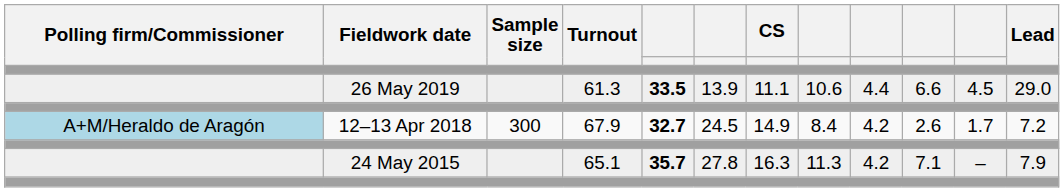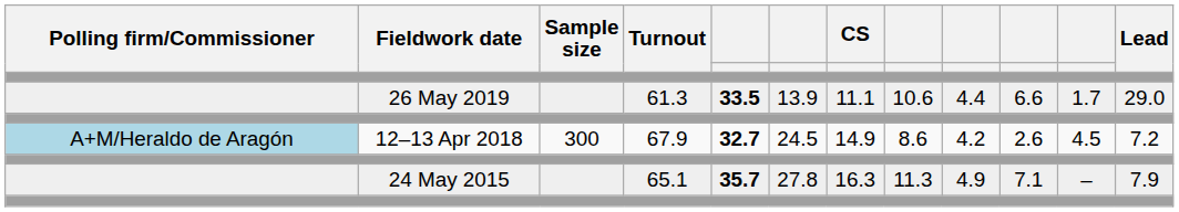26 May 2019 | column 11: 4.5 -> 1.7
12–13 Apr 2018 | column 8: 8.4 -> 8.6
12–13 Apr 2018 | column 11: 1.7 -> 4.5
24 May 2015 | column 9: 4.2 -> 4.9
